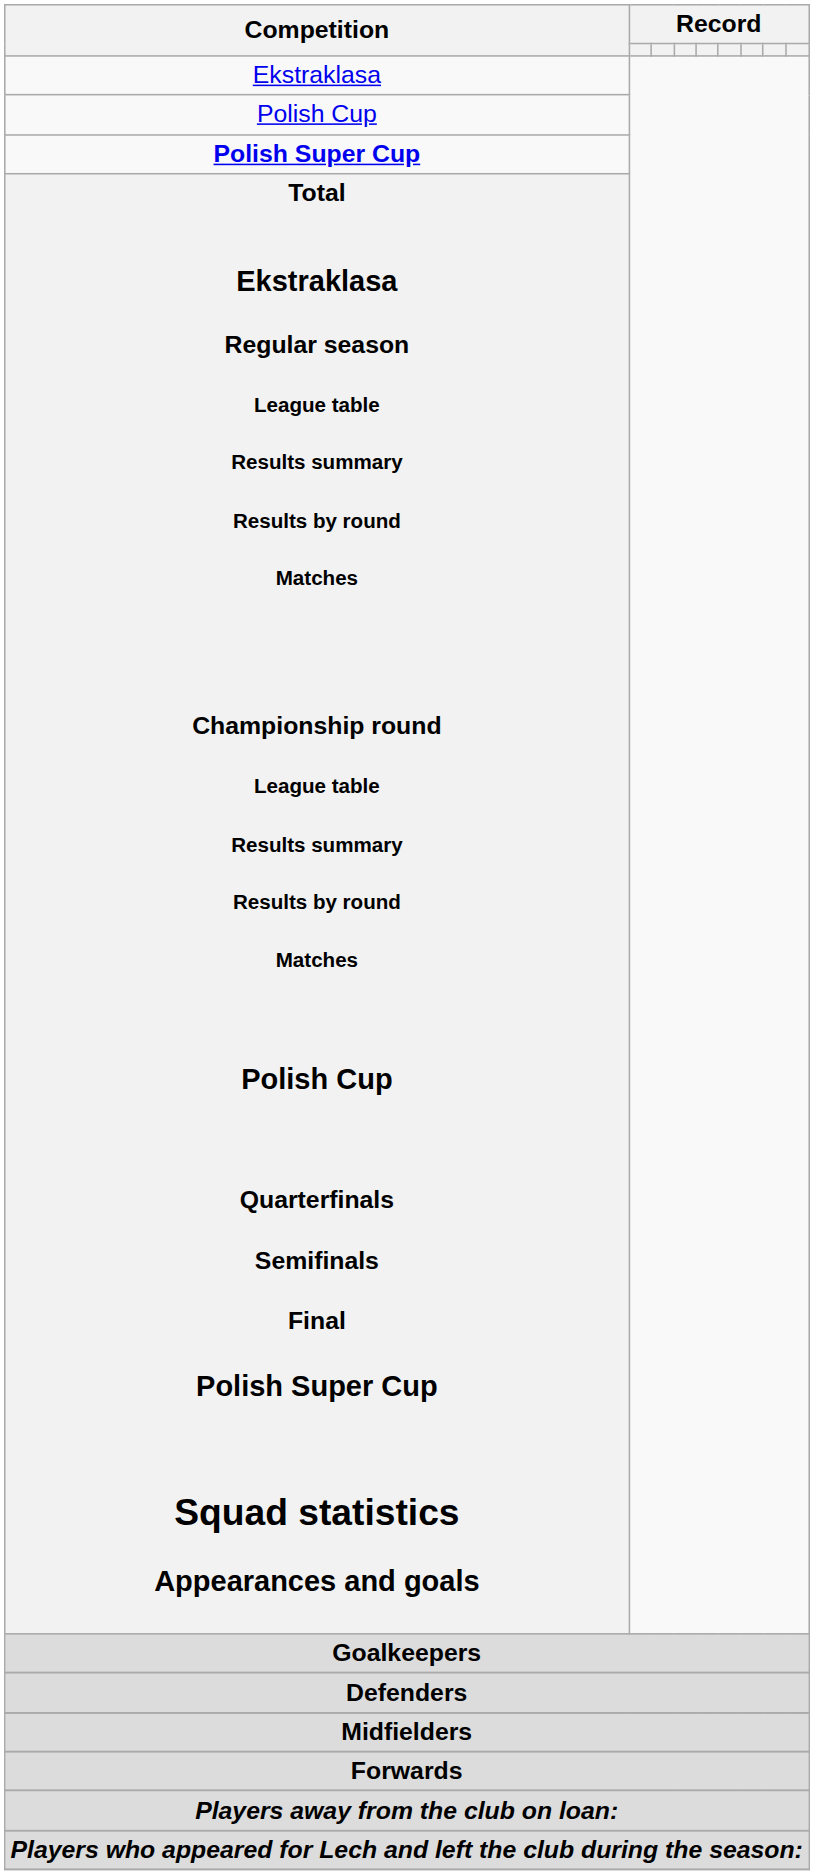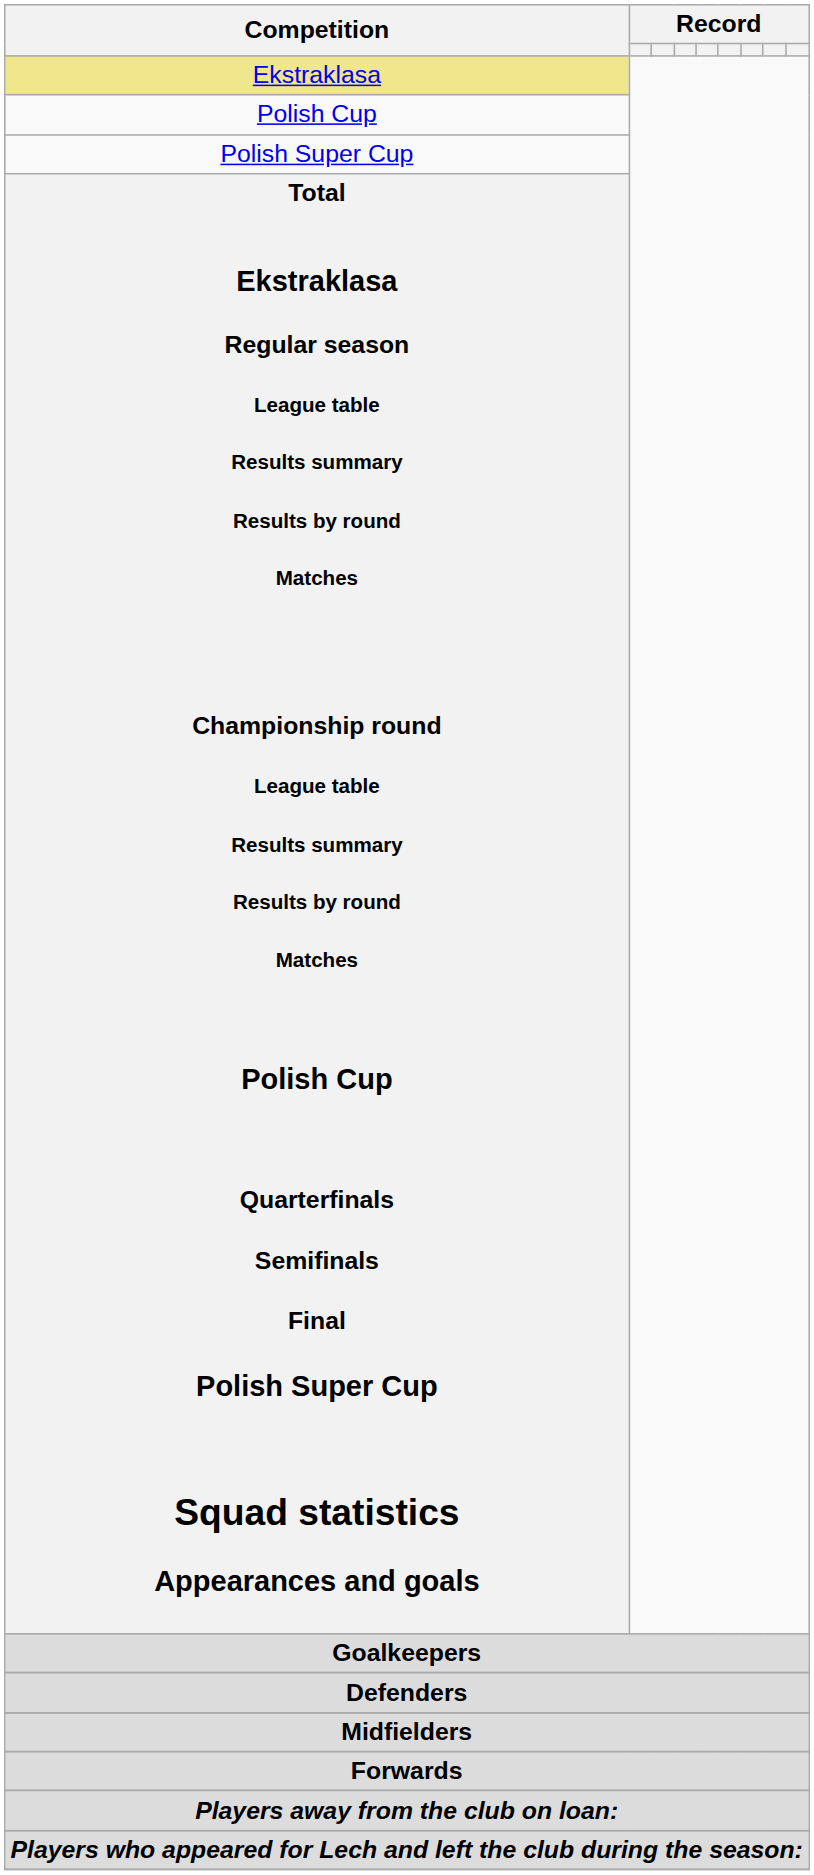Ekstraklasa | Competition: no background -> khaki background
Polish Super Cup | Competition: bold -> normal
